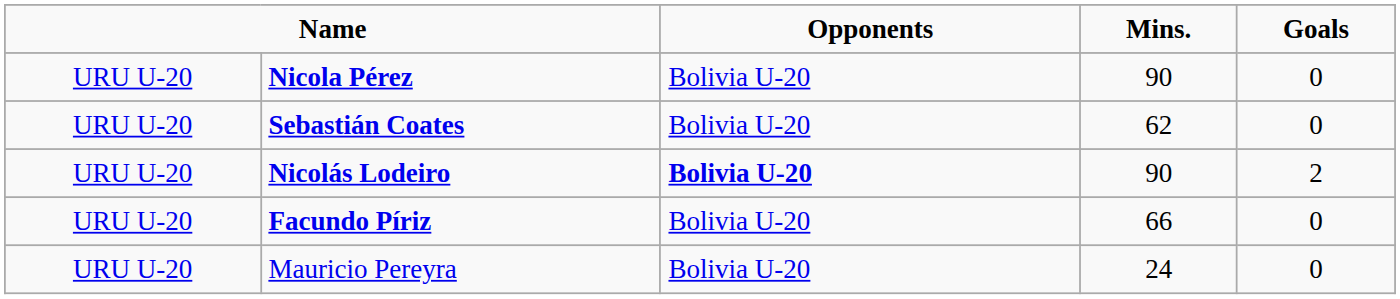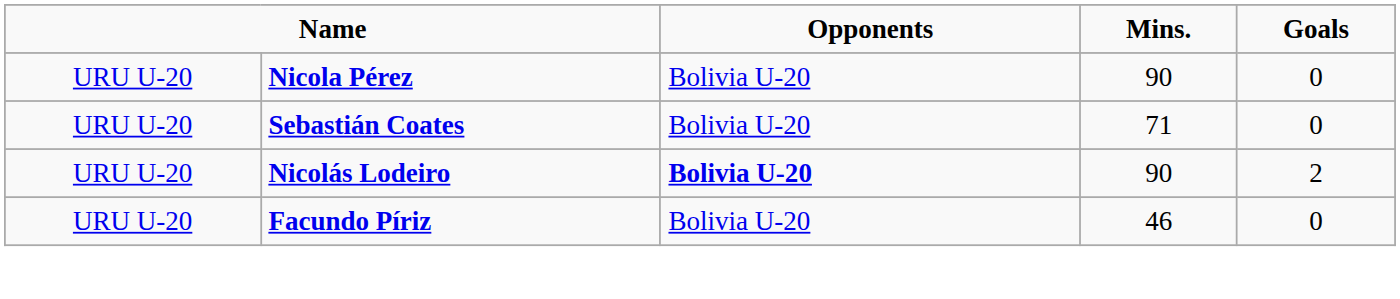Sebastián Coates | Mins.: 62 -> 71
Facundo Píriz | Mins.: 66 -> 46
- row: URU U-20 | Mauricio Pereyra | Bolivia U-20 | 24 | 0
